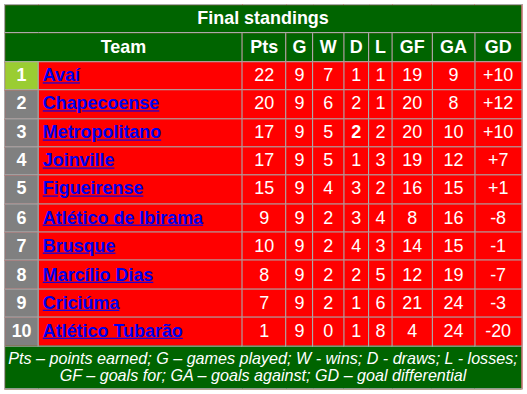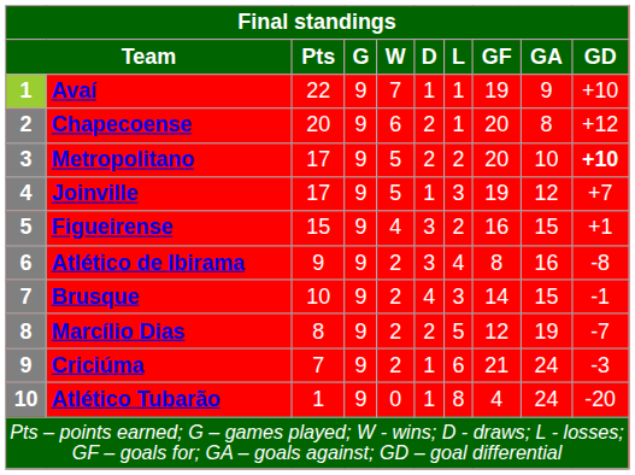Metropolitano | D: bold -> normal
Metropolitano | GD: normal -> bold
